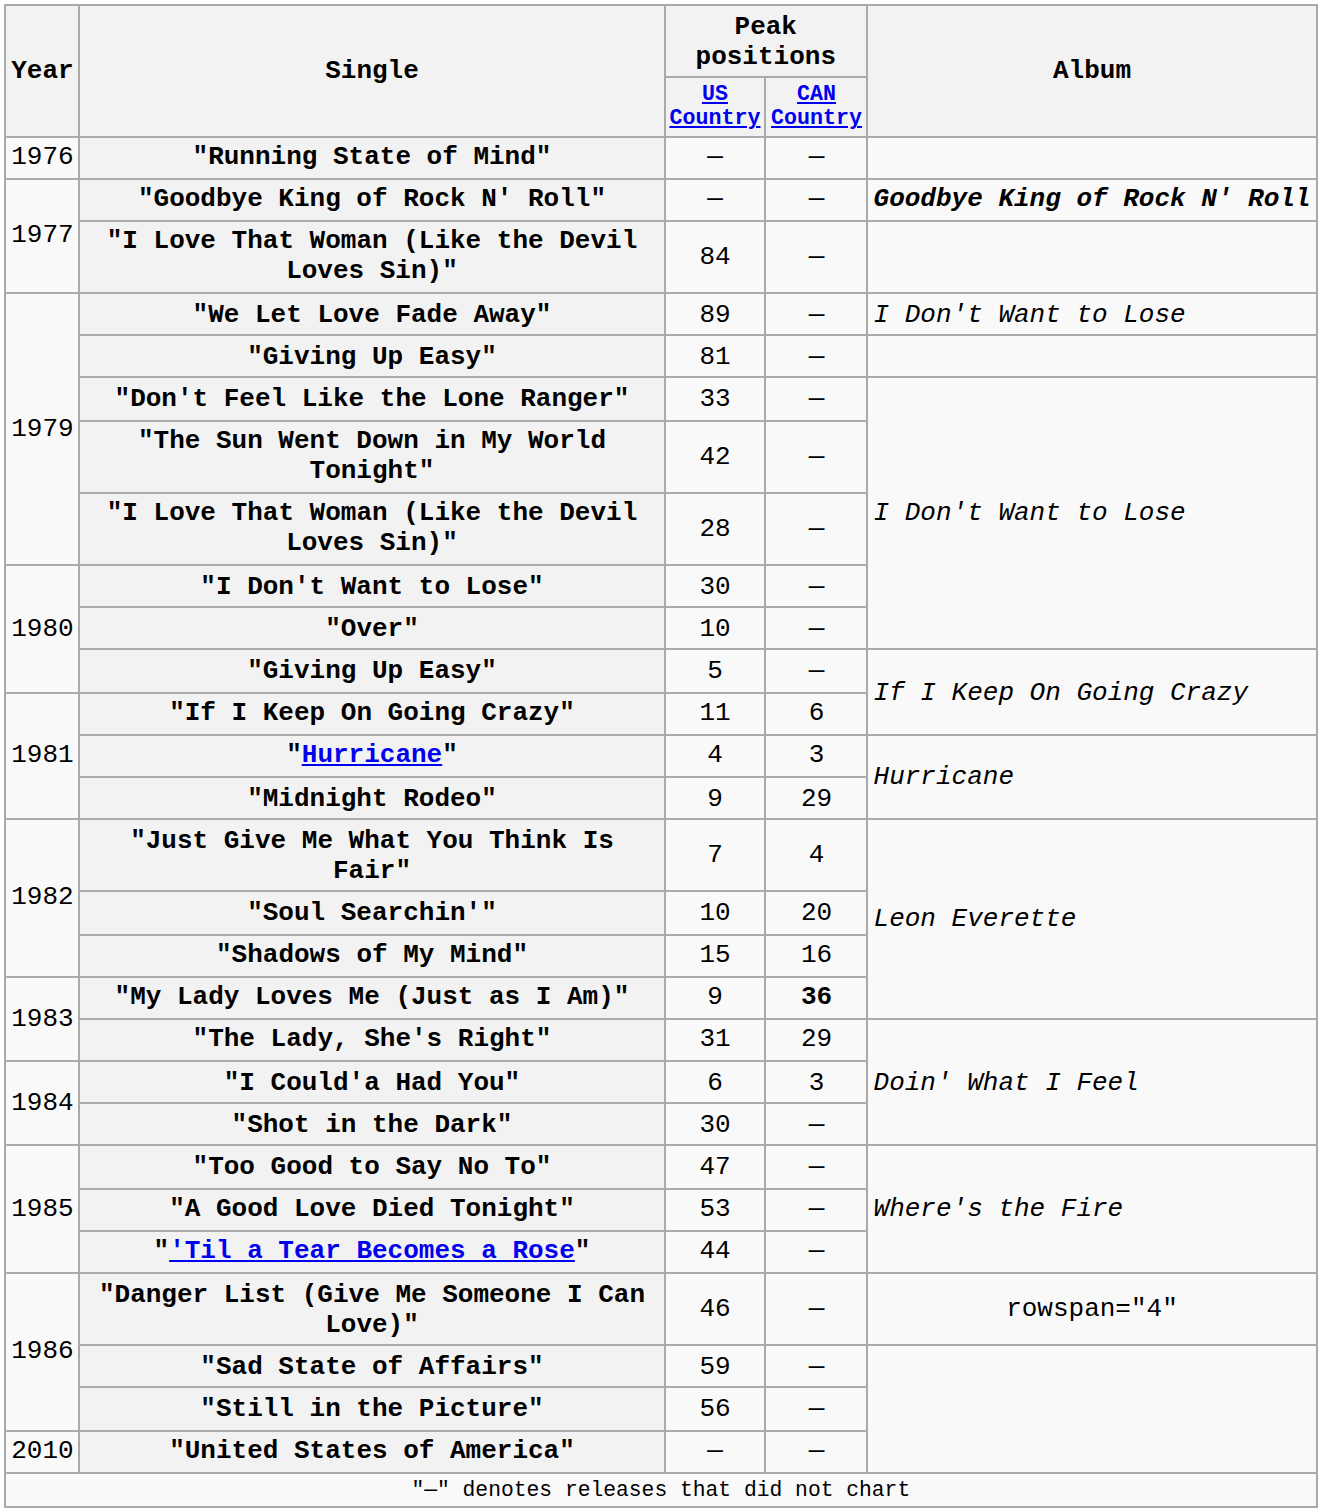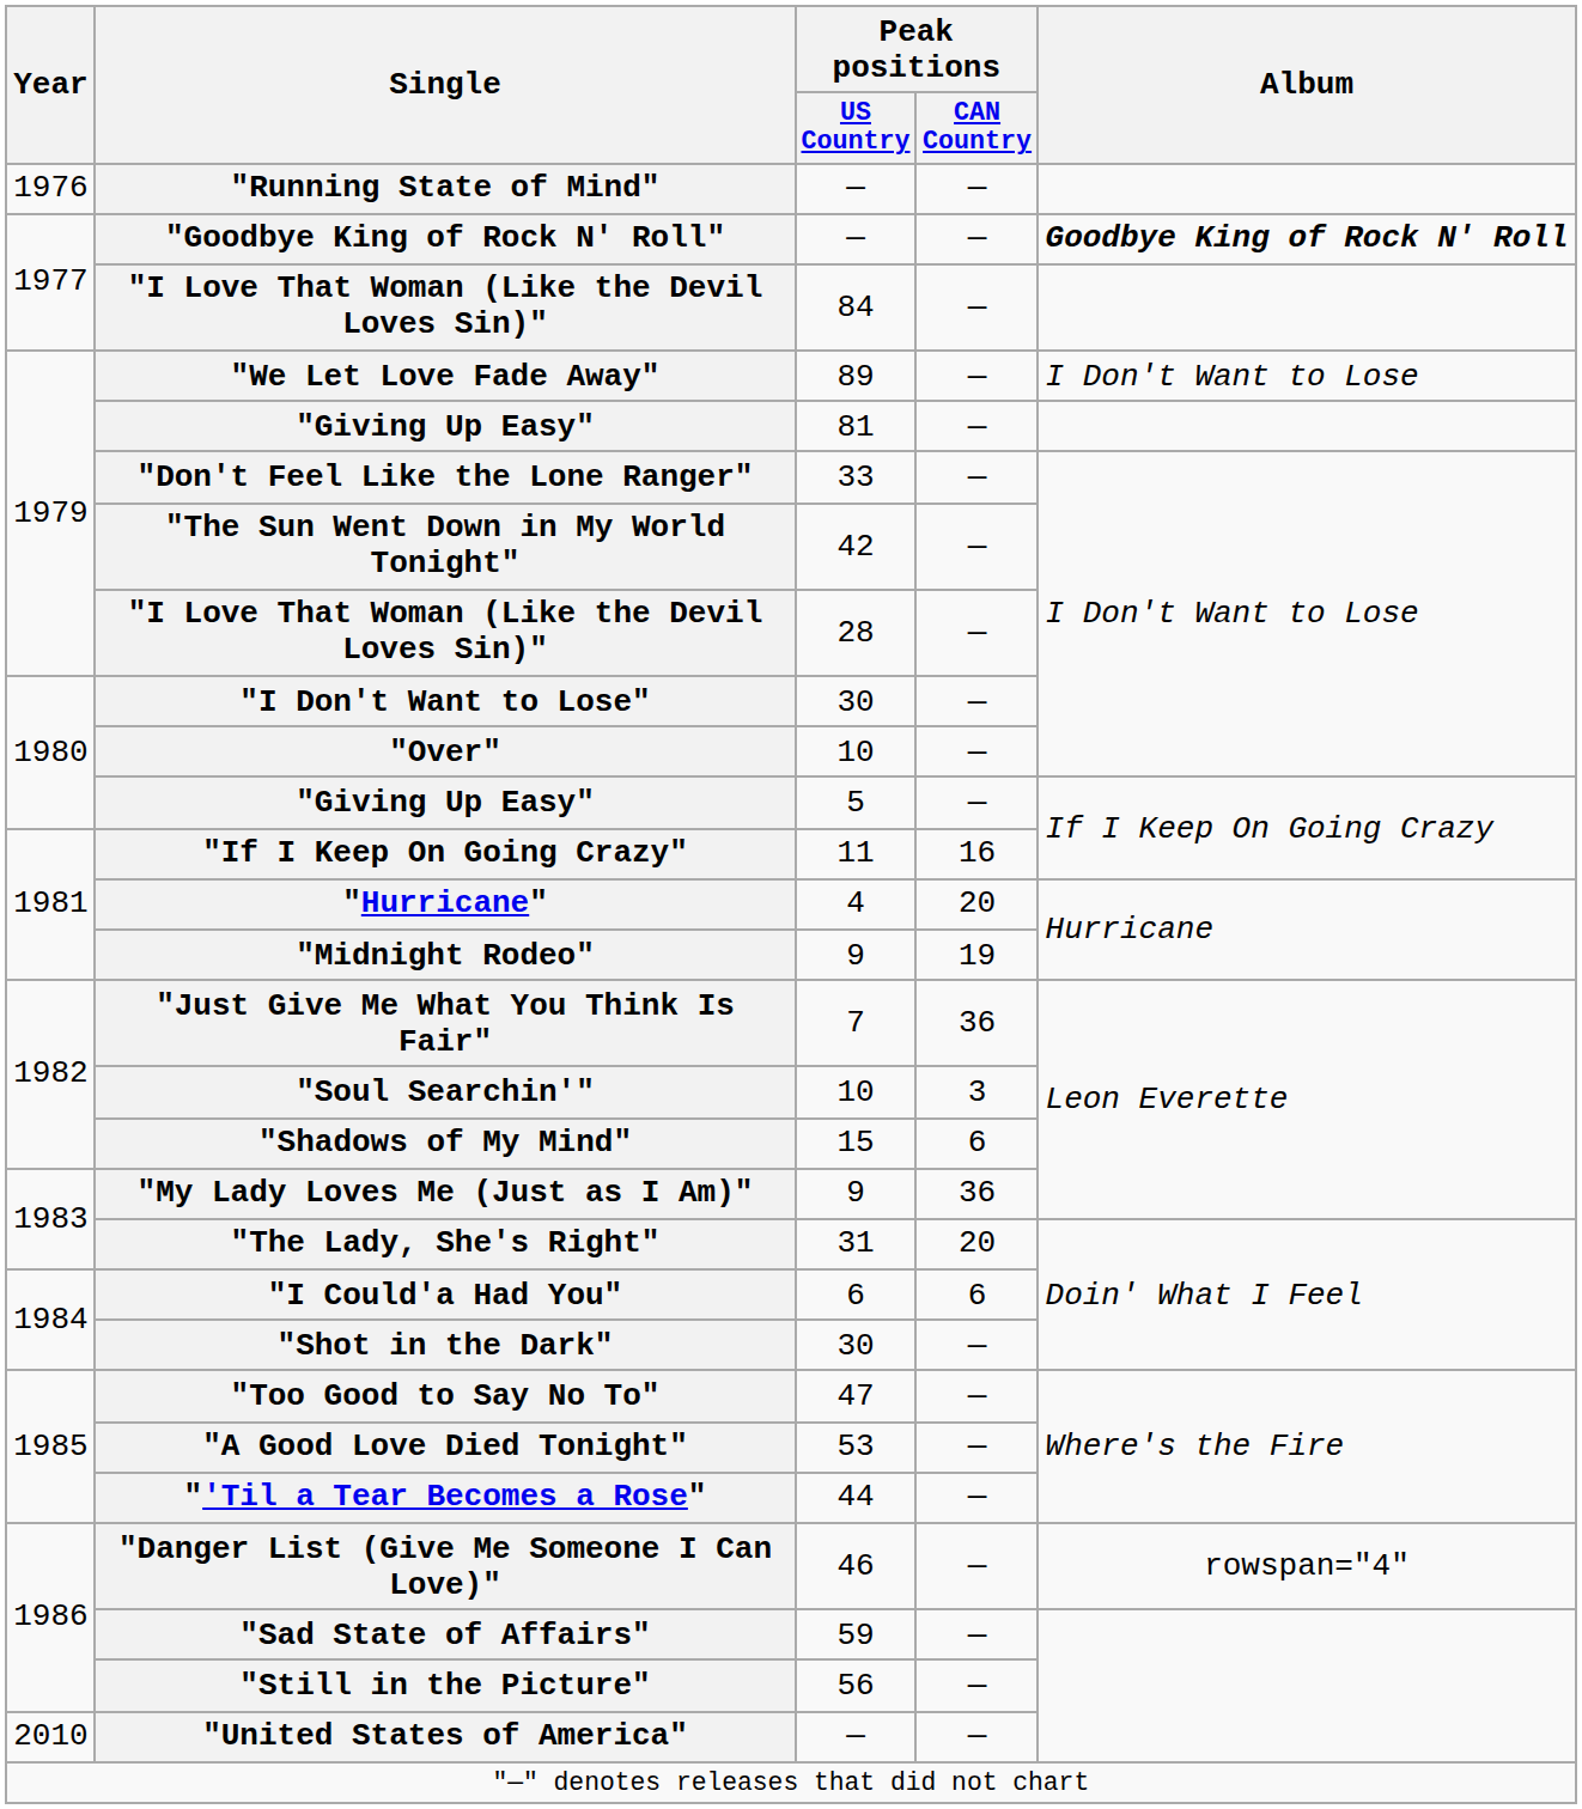"If I Keep On Going Crazy" | Peak positions / CAN Country: 6 -> 16
"Hurricane" | Peak positions / CAN Country: 3 -> 20
"Midnight Rodeo" | Peak positions / CAN Country: 29 -> 19
"Just Give Me What You Think Is Fair" | Peak positions / CAN Country: 4 -> 36
"Soul Searchin'" | Peak positions / CAN Country: 20 -> 3
"Shadows of My Mind" | Peak positions / CAN Country: 16 -> 6
"My Lady Loves Me (Just as I Am)" | Peak positions / CAN Country: bold -> normal
"The Lady, She's Right" | Peak positions / CAN Country: 29 -> 20
"I Could'a Had You" | Peak positions / CAN Country: 3 -> 6
